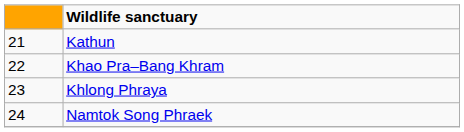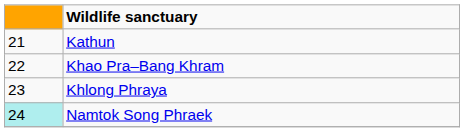Namtok Song Phraek | column 1: no background -> paleturquoise background
